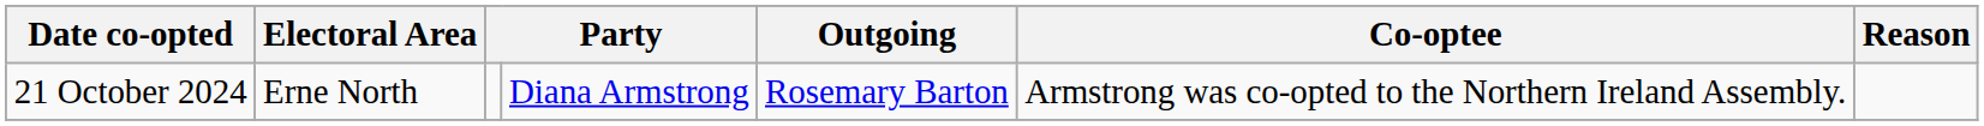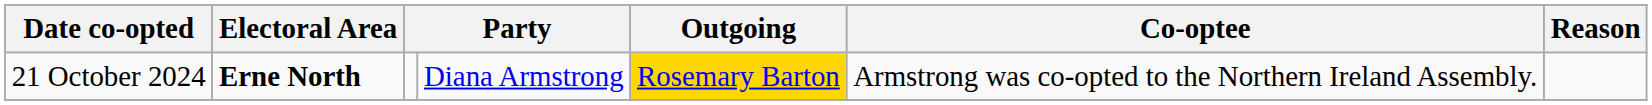21 October 2024 | Electoral Area: normal -> bold
21 October 2024 | Outgoing: no background -> gold background
